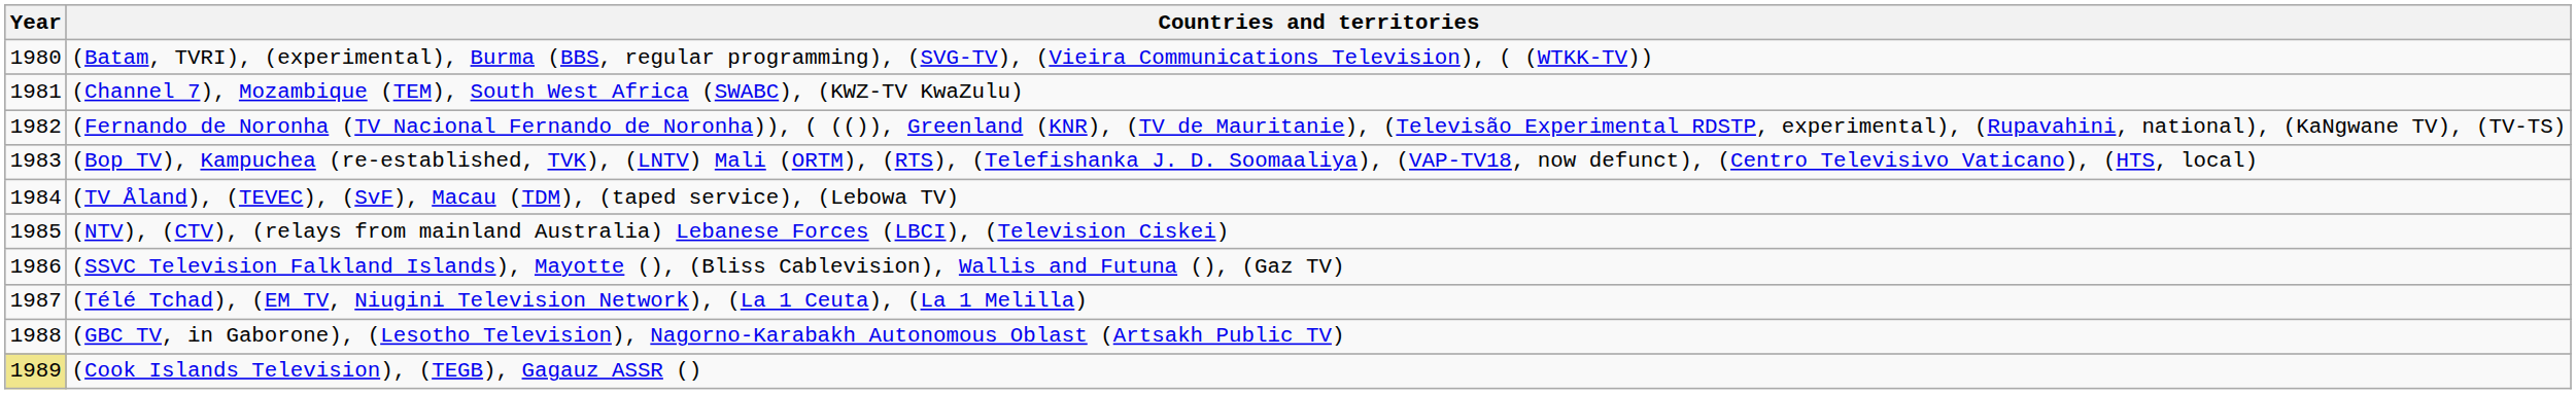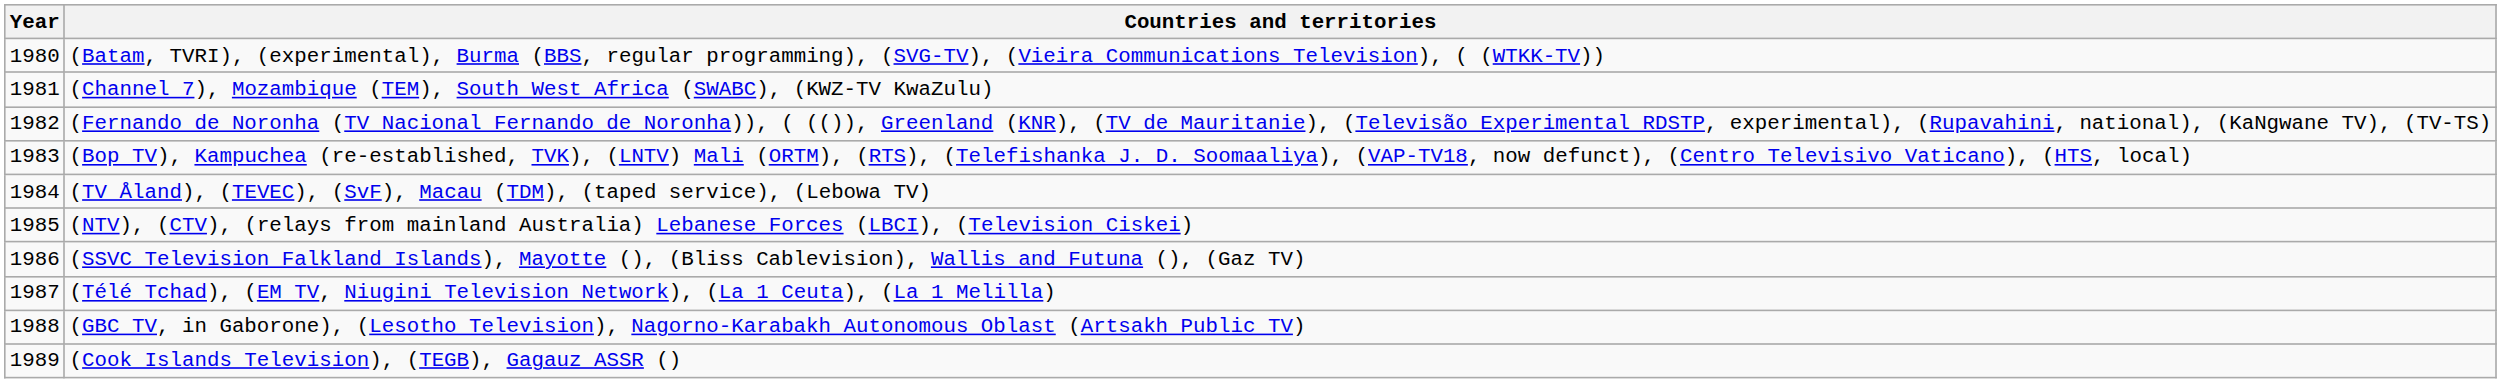(Cook Islands Television), (TEGB), Gagauz ASSR () | Year: khaki background -> no background
